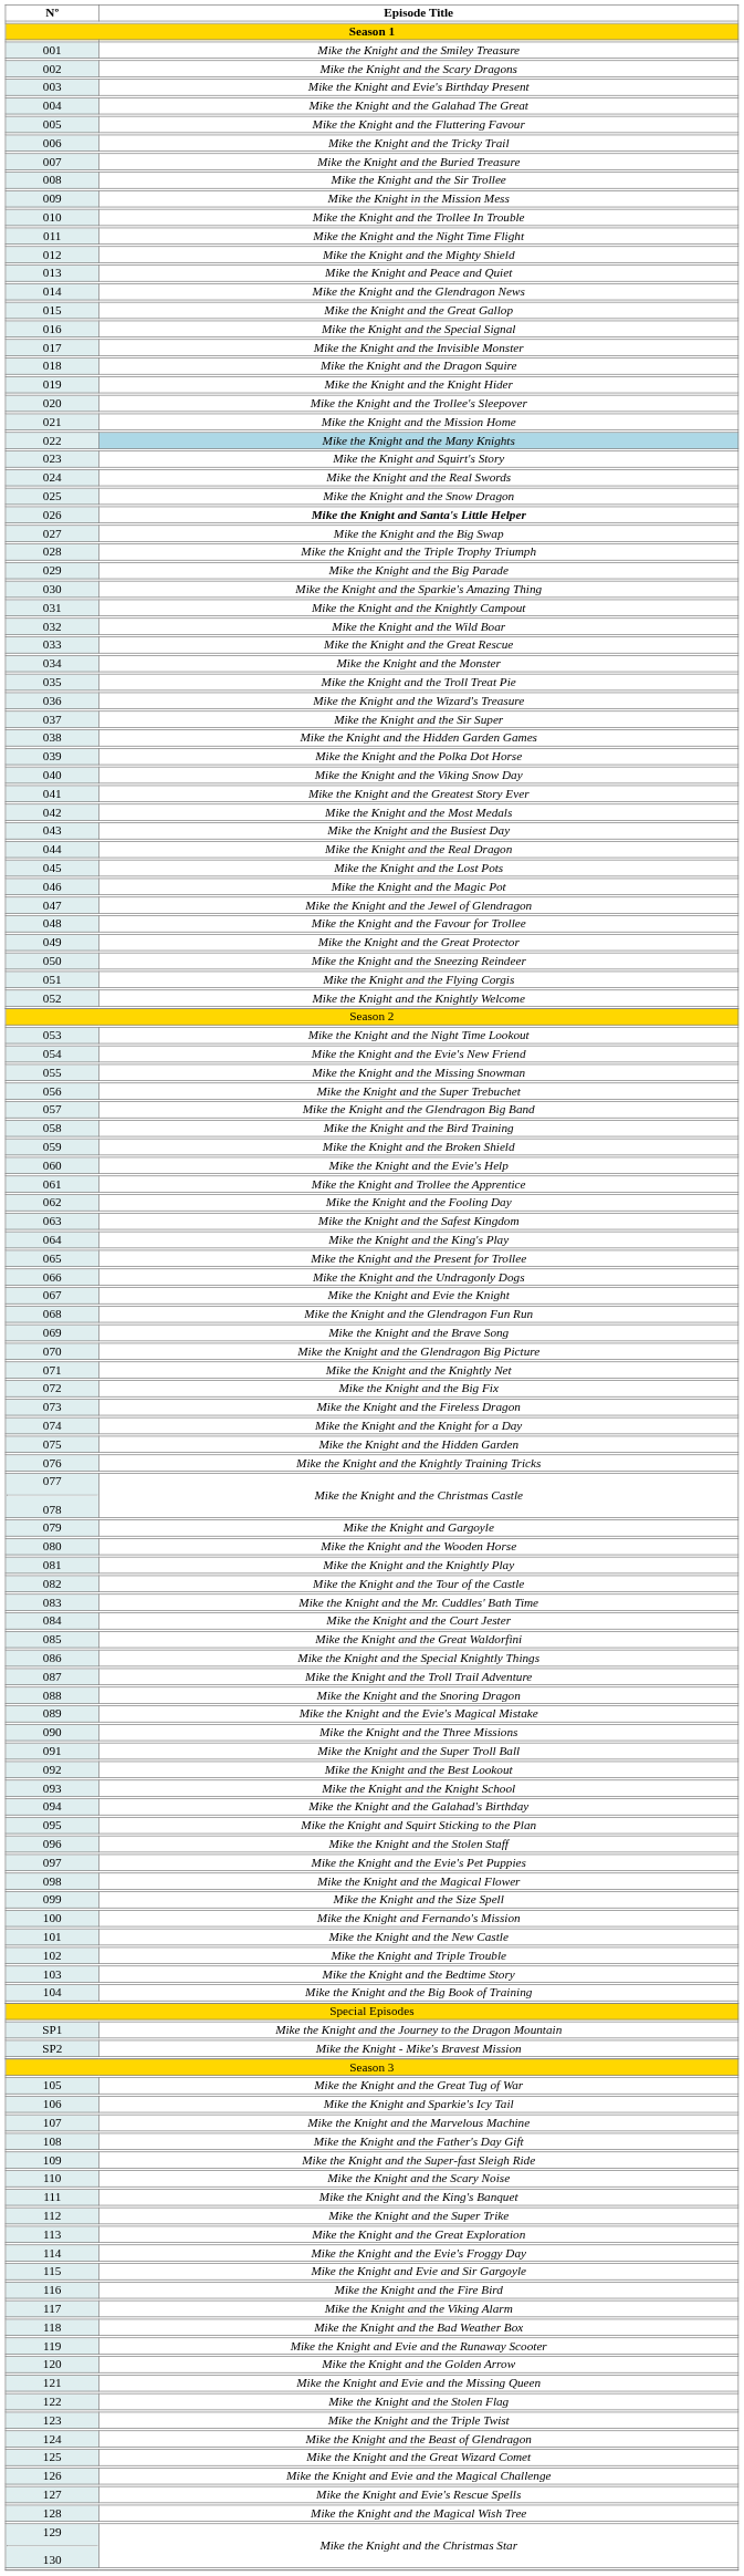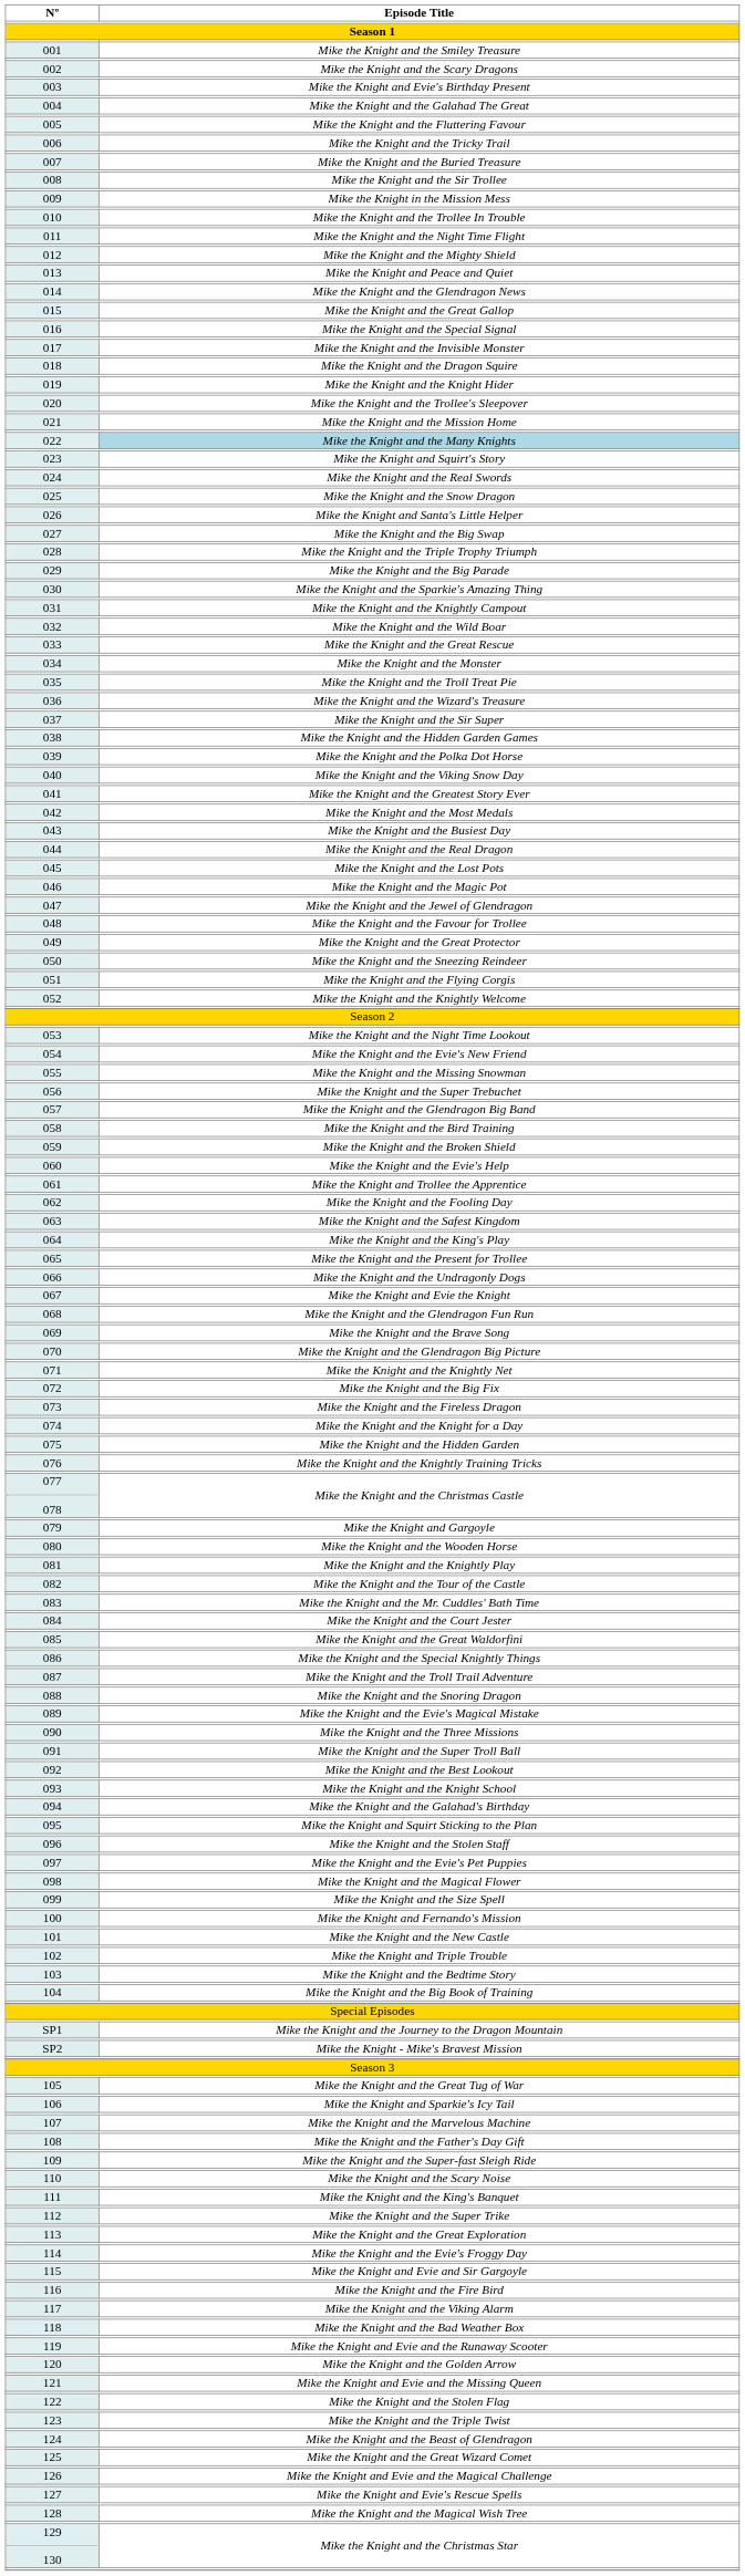row 55 | Episode Title: bold -> normal
